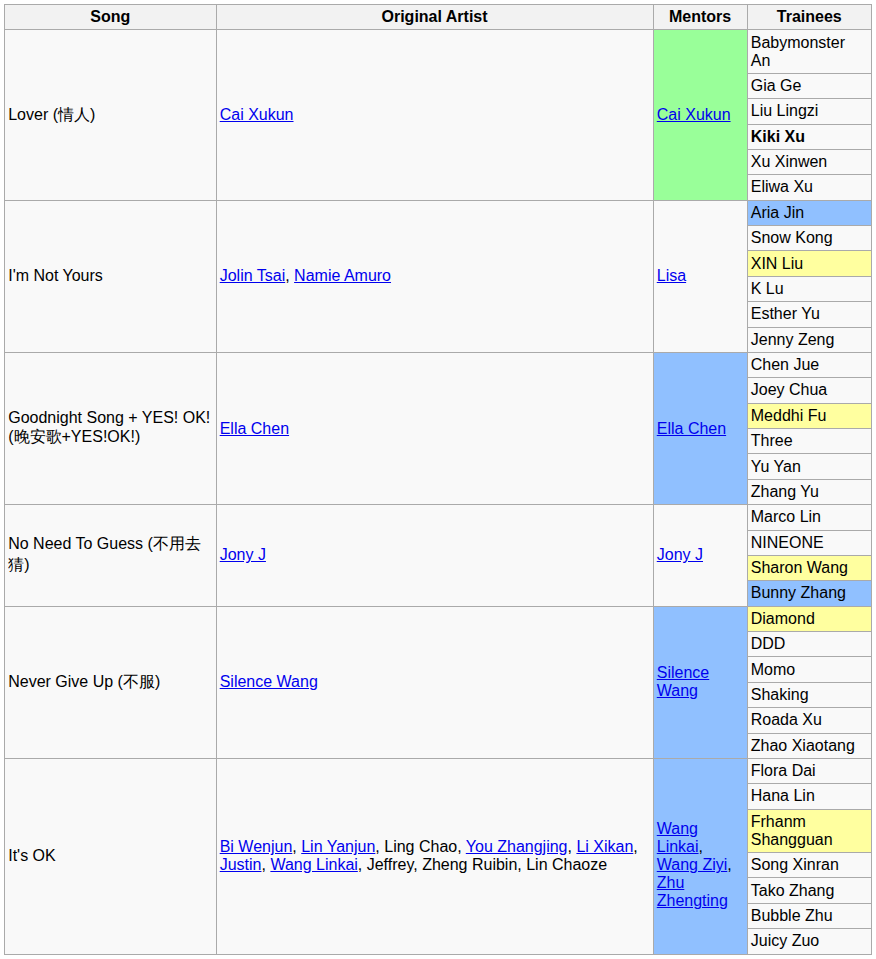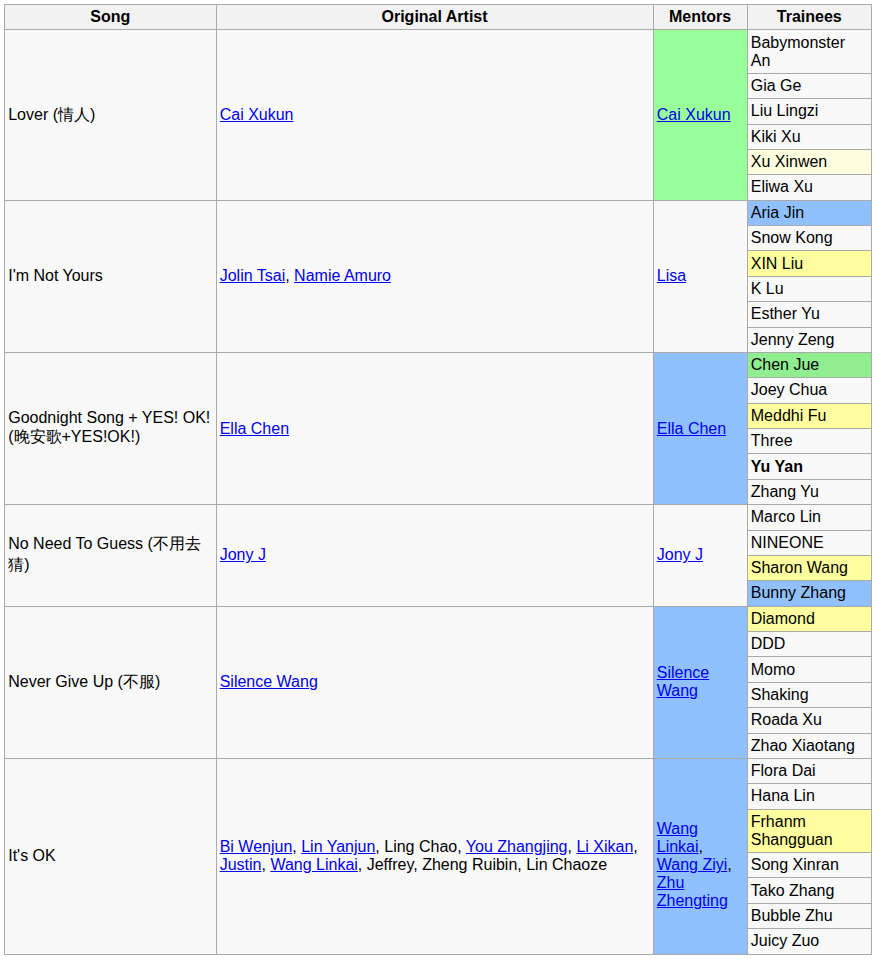Kiki Xu | Trainees: bold -> normal
Xu Xinwen | Trainees: no background -> lightyellow background
Chen Jue | Trainees: no background -> lightgreen background
Yu Yan | Trainees: normal -> bold
